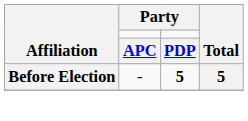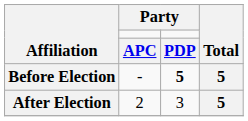+ row: After Election | 2 | 3 | 5
